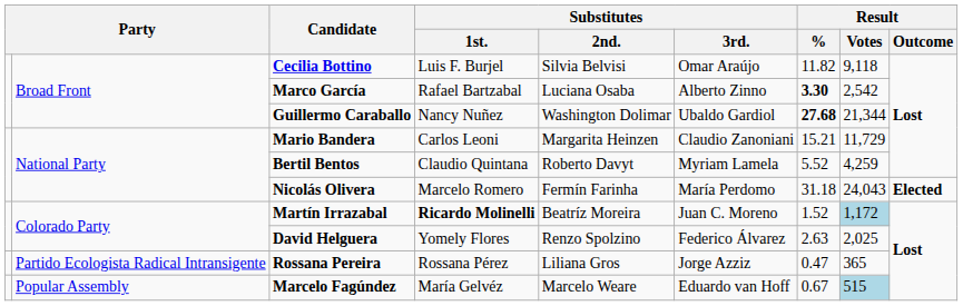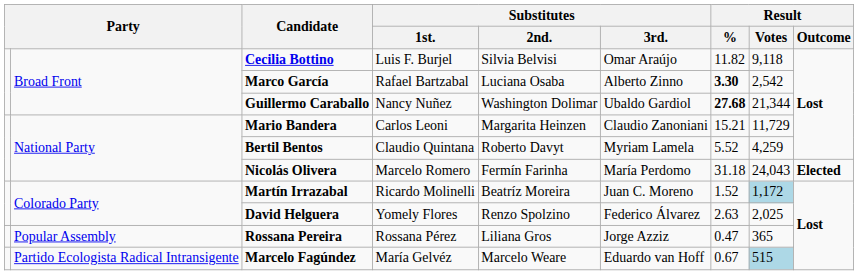Martín Irrazabal | Substitutes / 1st.: bold -> normal
Rossana Pereira | column 2: Partido Ecologista Radical Intransigente -> Popular Assembly
Marcelo Fagúndez | column 2: Popular Assembly -> Partido Ecologista Radical Intransigente
